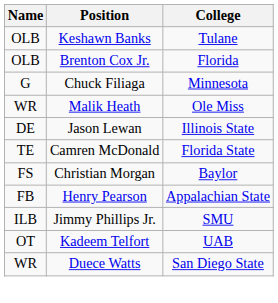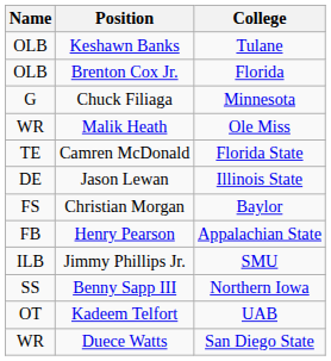rows swapped: Jason Lewan <-> Camren McDonald
+ row: SS | Benny Sapp III | Northern Iowa
